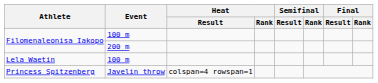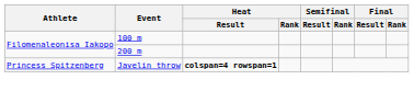- row: Lela Waetin | 100 m
Princess Spitzenberg | Heat / Result: normal -> bold
